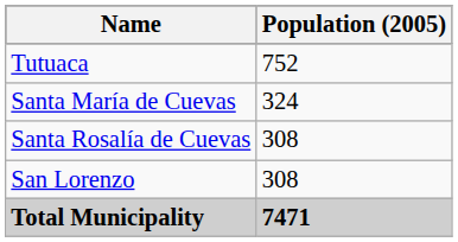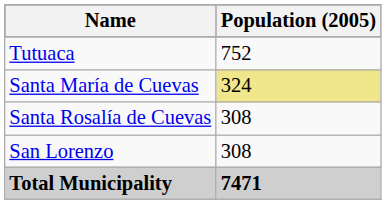Santa María de Cuevas | Population (2005): no background -> khaki background
